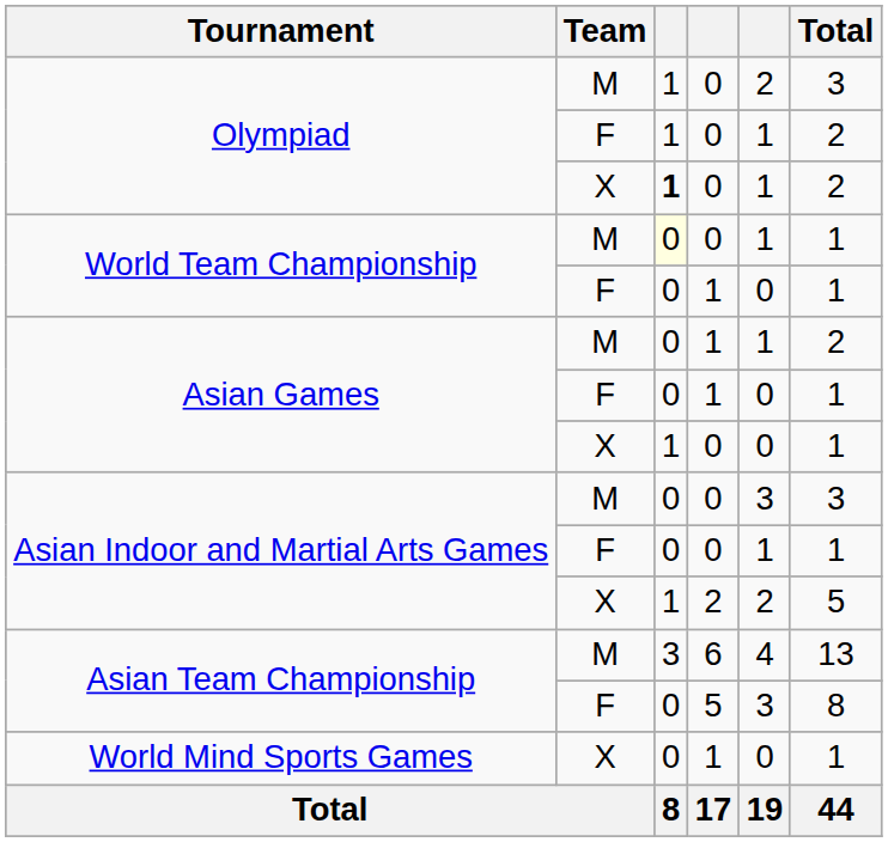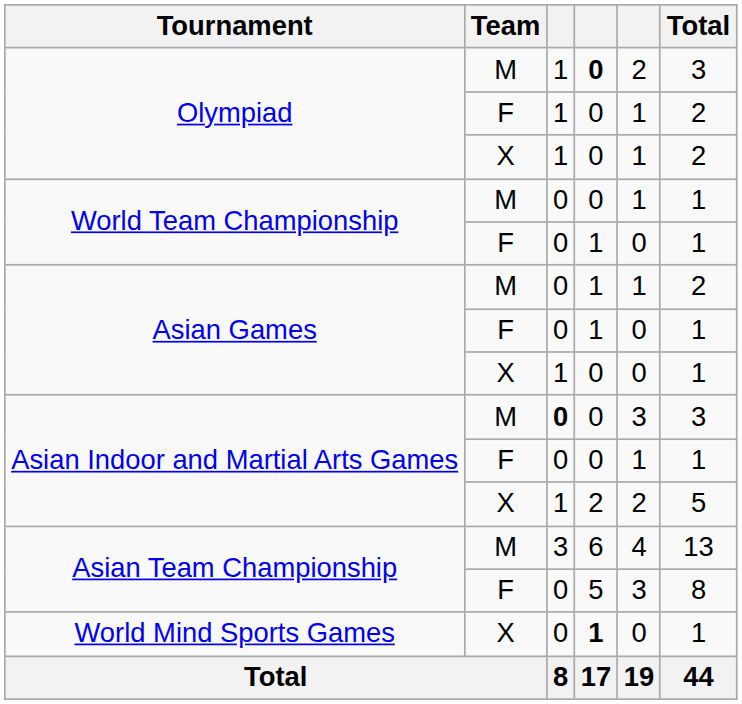Olympiad / M | column 4: normal -> bold
Olympiad / X | column 3: bold -> normal
World Team Championship / M | column 3: lightyellow background -> no background
Asian Indoor and Martial Arts Games / M | column 3: normal -> bold
World Mind Sports Games | column 4: normal -> bold
